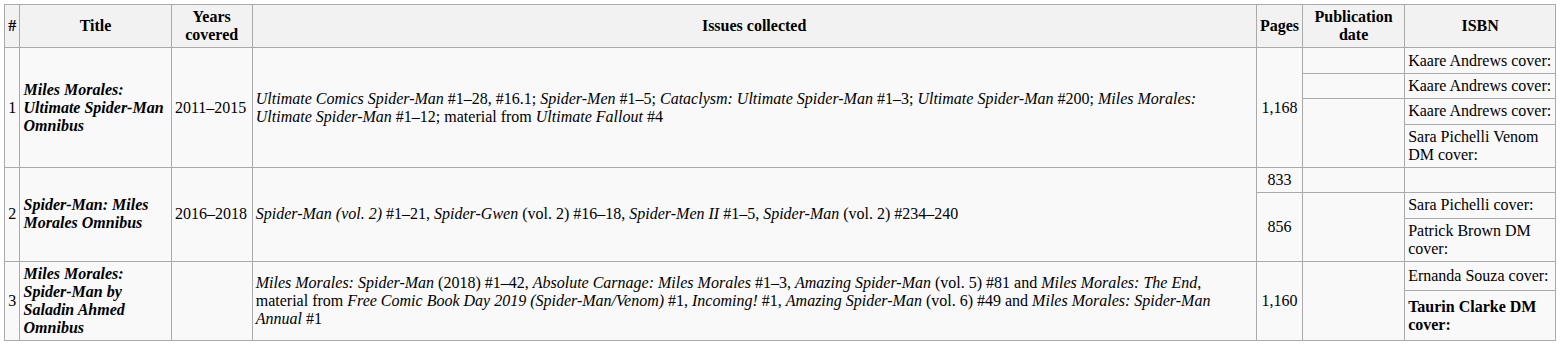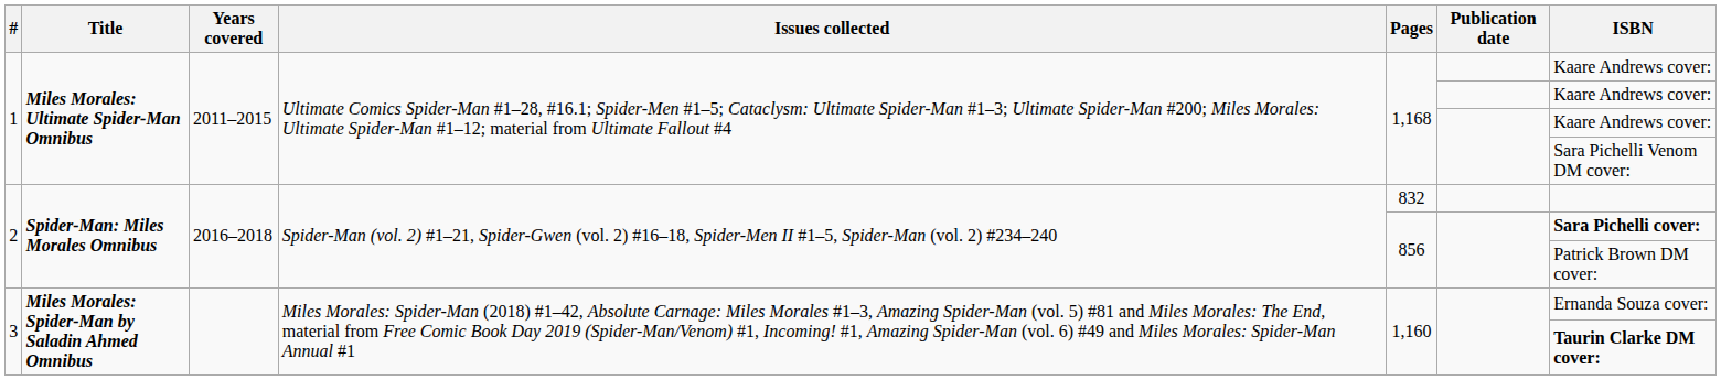row 6 | Pages: 833 -> 832
row 7 | ISBN: normal -> bold
